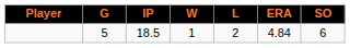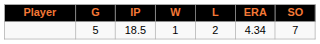row 2 | ERA: 4.84 -> 4.34
row 2 | SO: 6 -> 7
